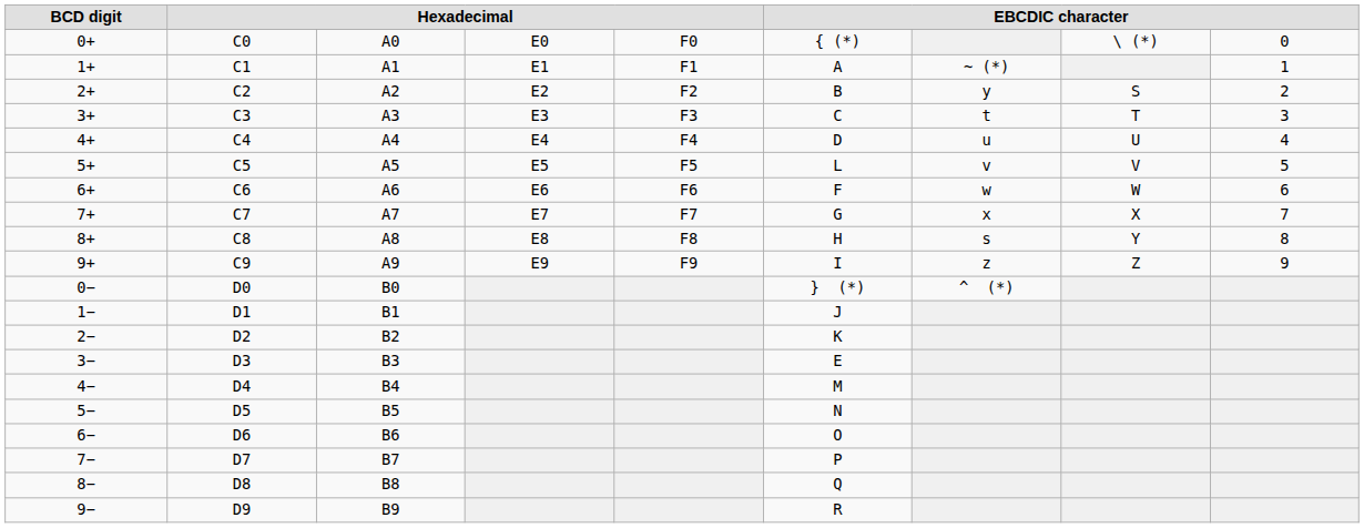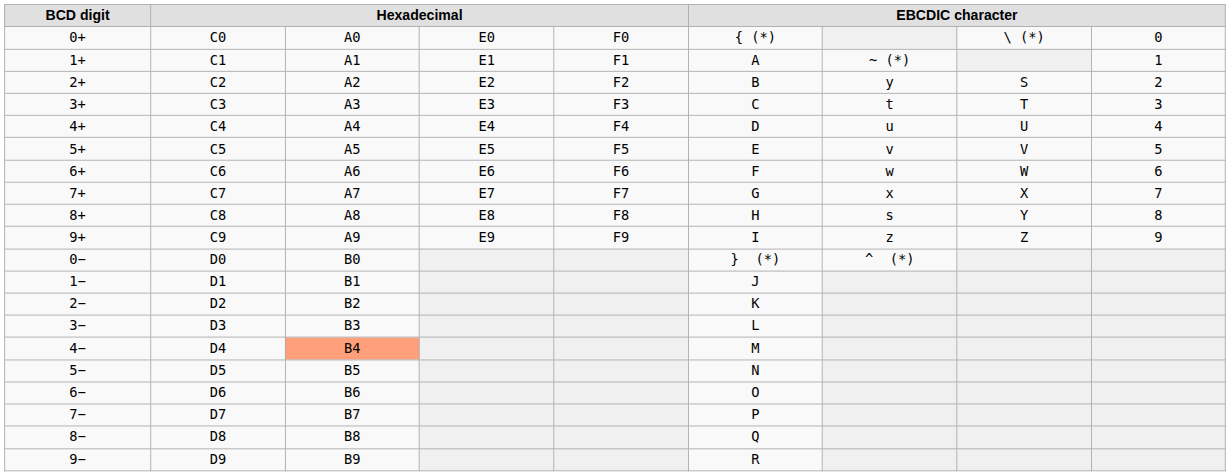5+ | column 6: L -> E
3− | column 6: E -> L
4− | column 3: no background -> lightsalmon background
